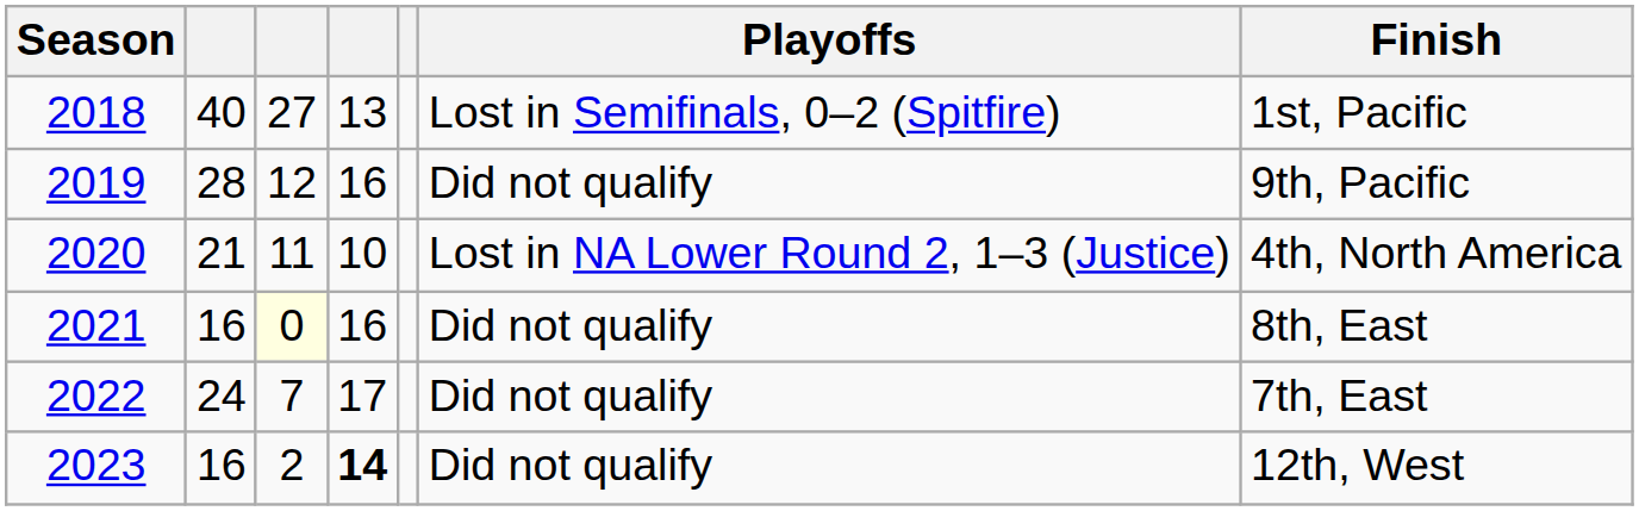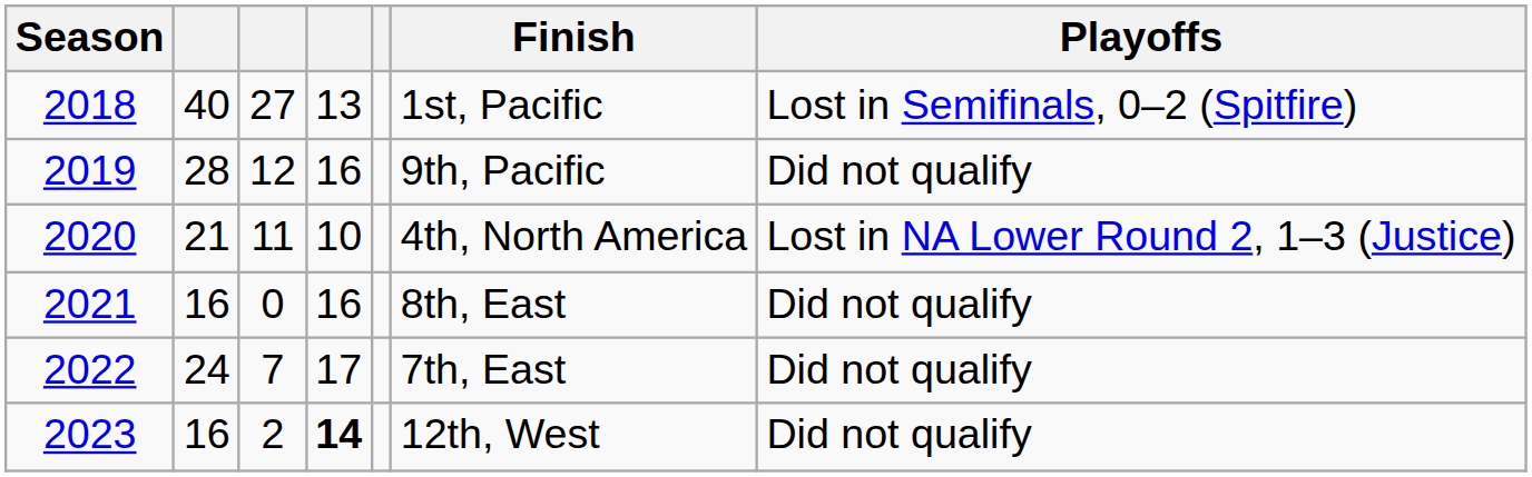columns swapped: Finish <-> Playoffs
2021 | column 3: lightyellow background -> no background
